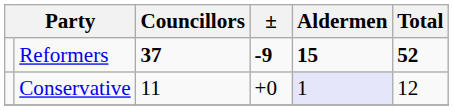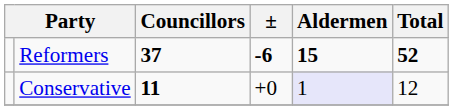Reformers | ±: -9 -> -6
Conservative | Councillors: normal -> bold
